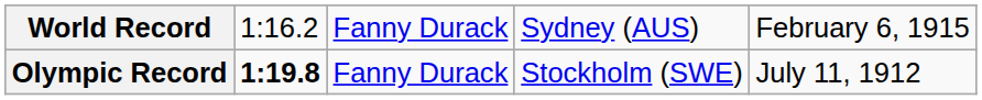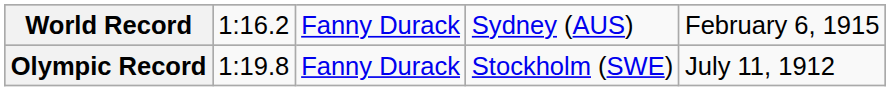Olympic Record | column 2: bold -> normal
